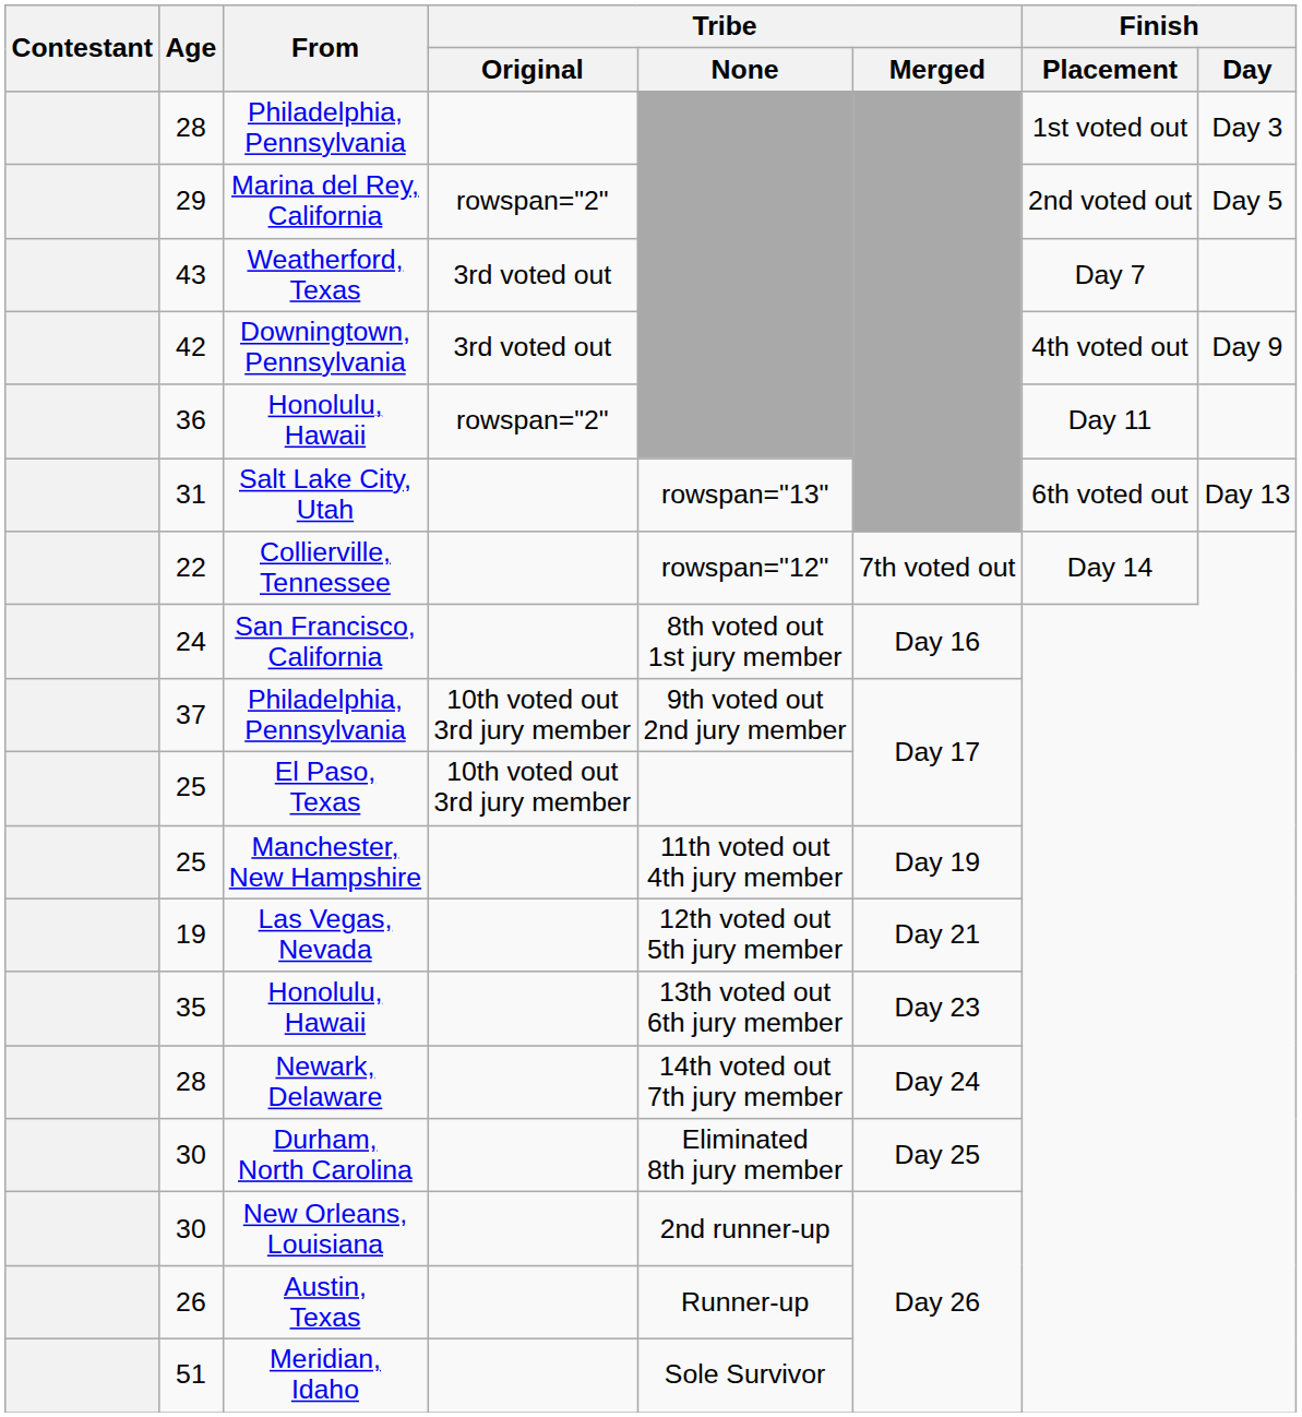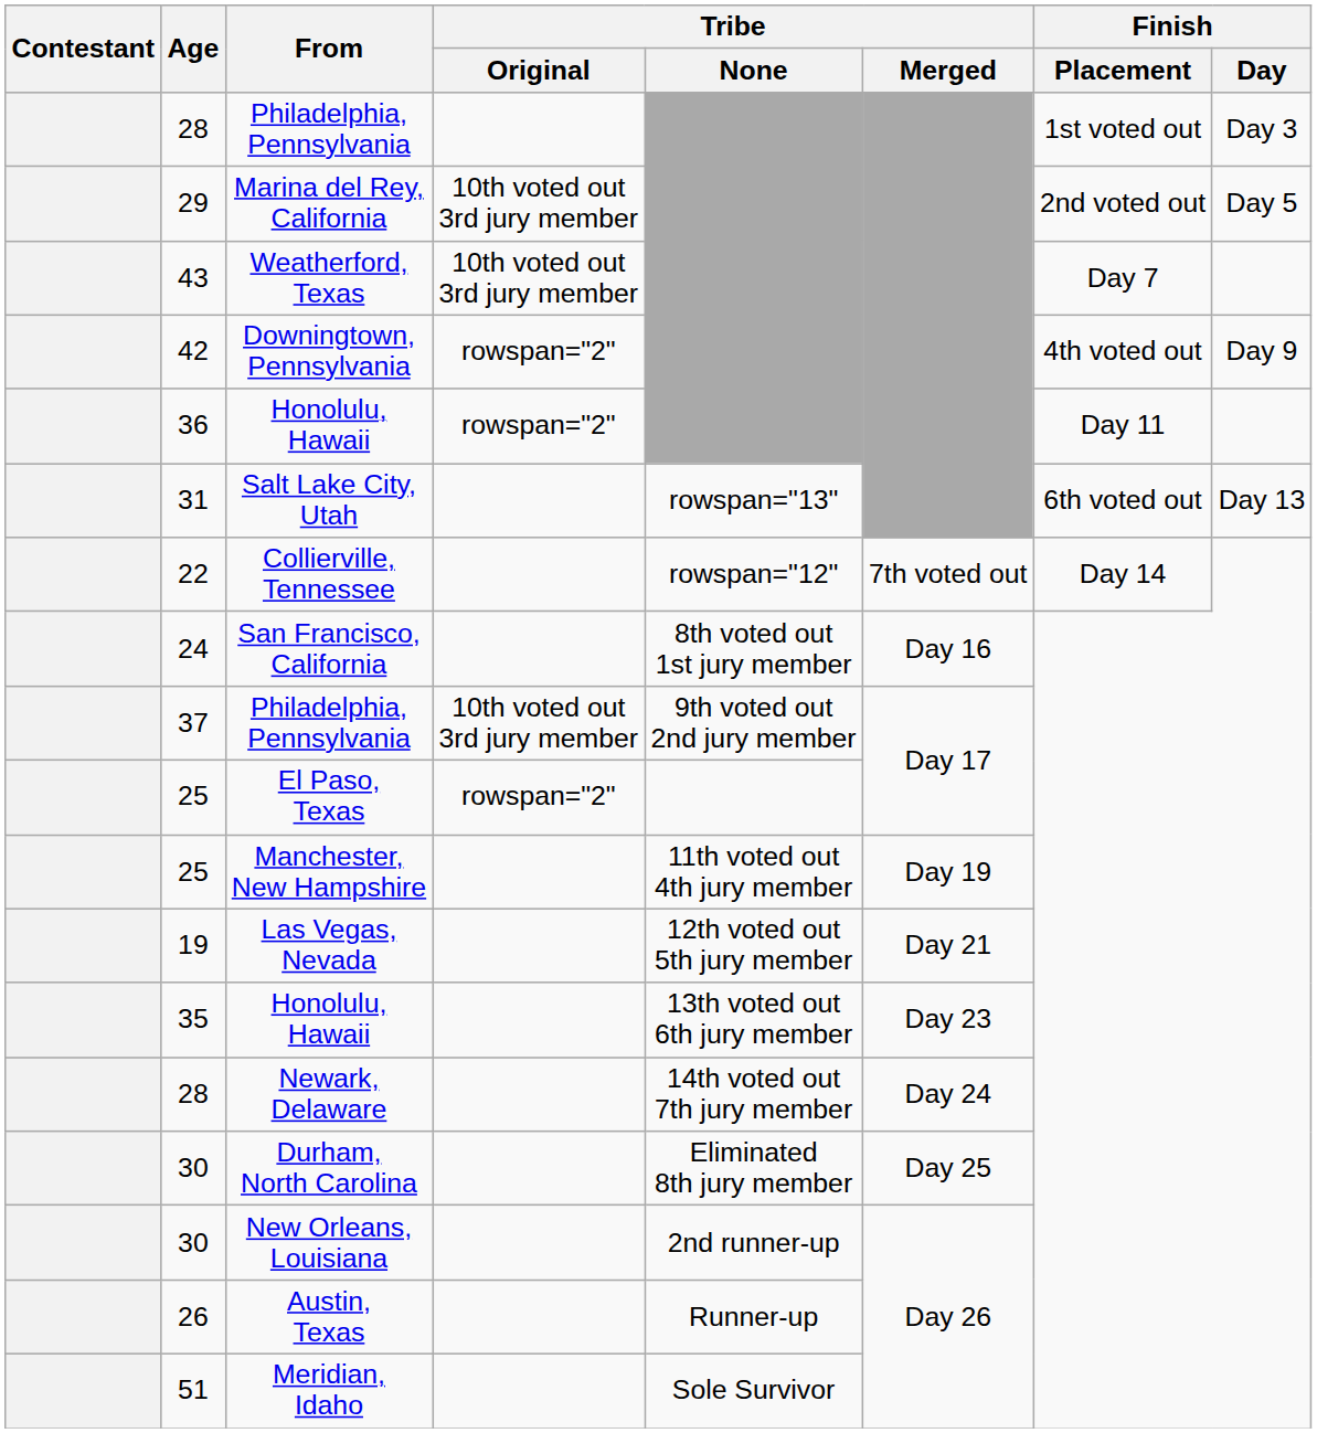Marina del Rey, California | Tribe / Original: rowspan="2" -> 10th voted out 3rd jury member
Weatherford, Texas | Tribe / Original: 3rd voted out -> 10th voted out 3rd jury member
Downingtown, Pennsylvania | Tribe / Original: 3rd voted out -> rowspan="2"
El Paso, Texas | Tribe / Original: 10th voted out 3rd jury member -> rowspan="2"
